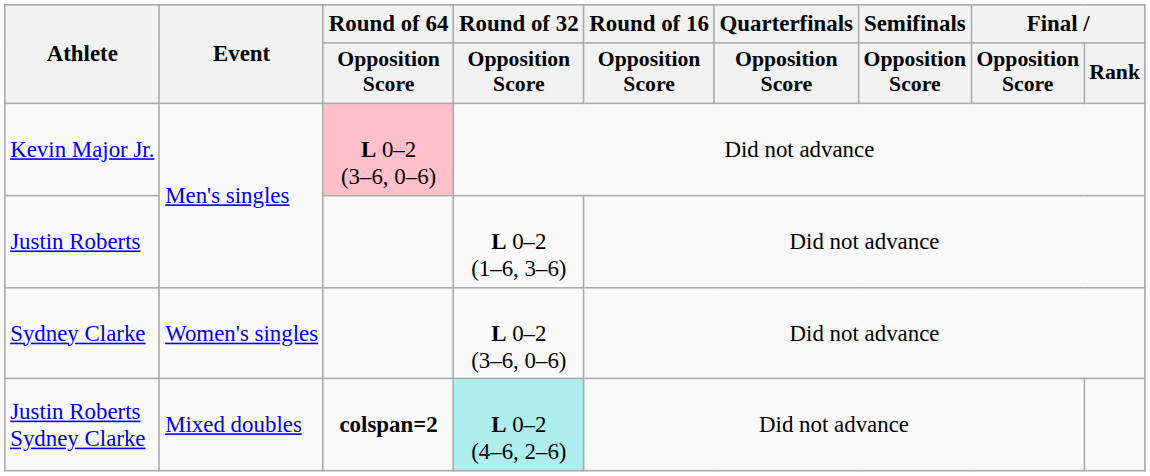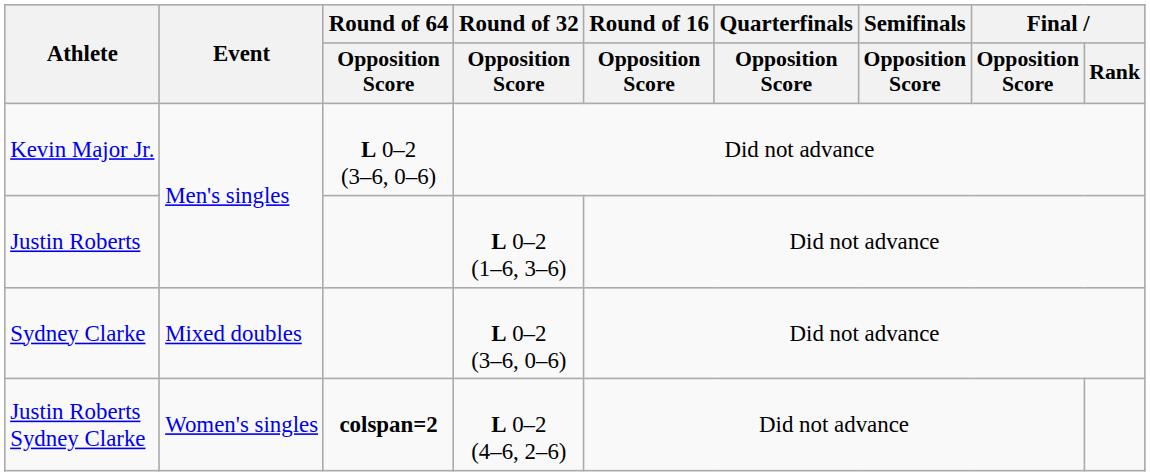Kevin Major Jr. | Round of 64 / Opposition Score: pink background -> no background
Sydney Clarke | Event: Women's singles -> Mixed doubles
Justin Roberts Sydney Clarke | Event: Mixed doubles -> Women's singles
Justin Roberts Sydney Clarke | Round of 32 / Opposition Score: paleturquoise background -> no background
